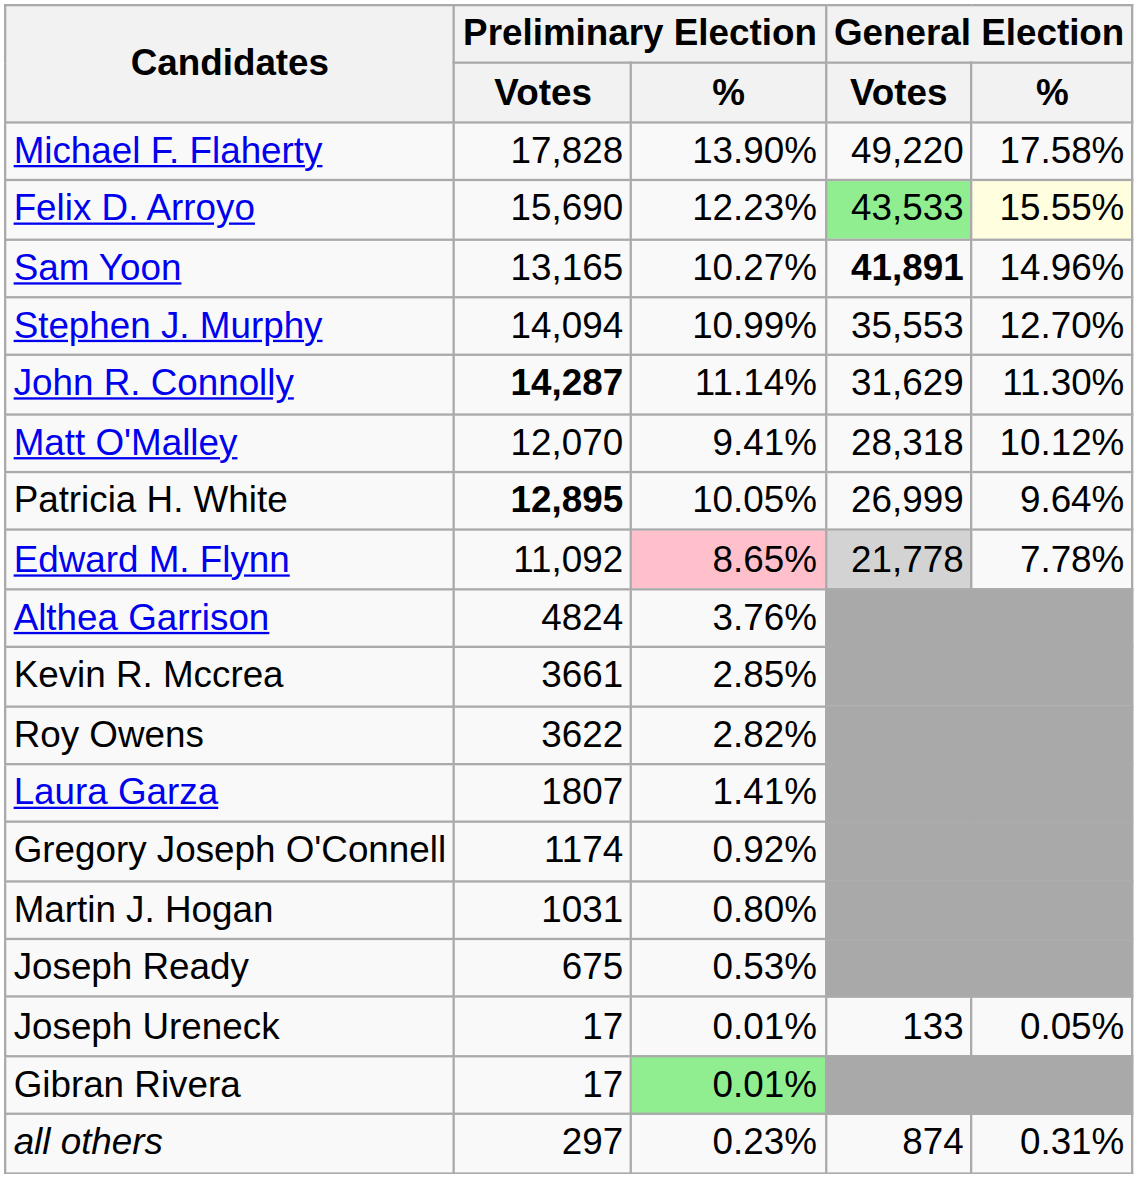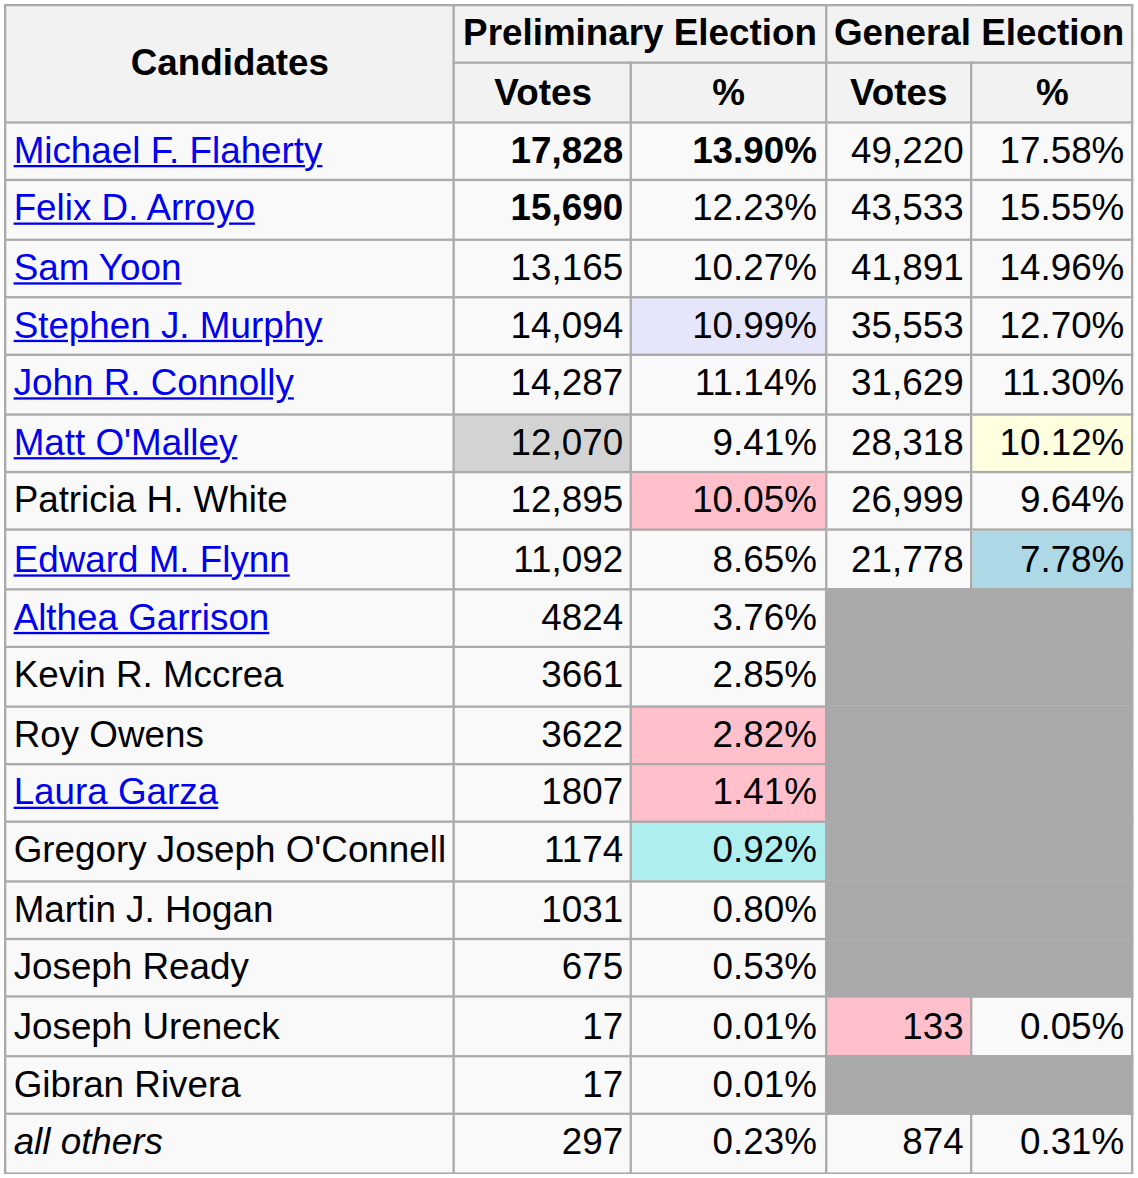Michael F. Flaherty | Preliminary Election / Votes: normal -> bold
Michael F. Flaherty | Preliminary Election / %: normal -> bold
Felix D. Arroyo | Preliminary Election / Votes: normal -> bold
Felix D. Arroyo | General Election / Votes: lightgreen background -> no background
Felix D. Arroyo | General Election / %: lightyellow background -> no background
Sam Yoon | General Election / Votes: bold -> normal
Stephen J. Murphy | Preliminary Election / %: no background -> lavender background
John R. Connolly | Preliminary Election / Votes: bold -> normal
Matt O'Malley | Preliminary Election / Votes: no background -> lightgrey background
Matt O'Malley | General Election / %: no background -> lightyellow background
Patricia H. White | Preliminary Election / Votes: bold -> normal
Patricia H. White | Preliminary Election / %: no background -> pink background
Edward M. Flynn | Preliminary Election / %: pink background -> no background
Edward M. Flynn | General Election / Votes: lightgrey background -> no background
Edward M. Flynn | General Election / %: no background -> lightblue background
Roy Owens | Preliminary Election / %: no background -> pink background
Laura Garza | Preliminary Election / %: no background -> pink background
Gregory Joseph O'Connell | Preliminary Election / %: no background -> paleturquoise background
Joseph Ureneck | General Election / Votes: no background -> pink background
Gibran Rivera | Preliminary Election / %: lightgreen background -> no background
